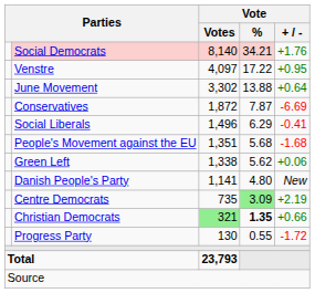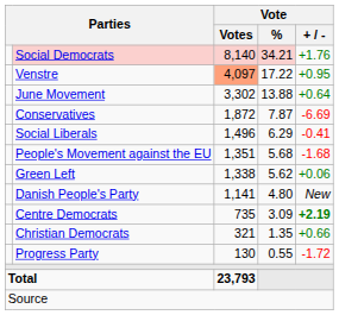Venstre | Vote / Votes: no background -> lightsalmon background
Centre Democrats | Vote / %: lightgreen background -> no background
Centre Democrats | Vote / + / -: normal -> bold
Christian Democrats | Vote / Votes: lightgreen background -> no background
Christian Democrats | Vote / %: bold -> normal
